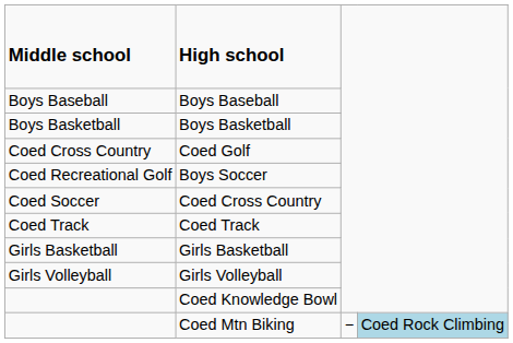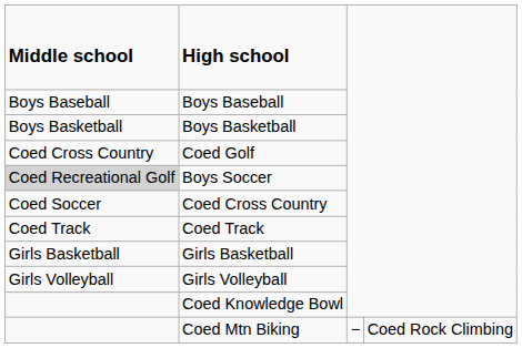Boys Soccer | column 1: no background -> lightgrey background
Coed Mtn Biking | column 4: lightblue background -> no background
